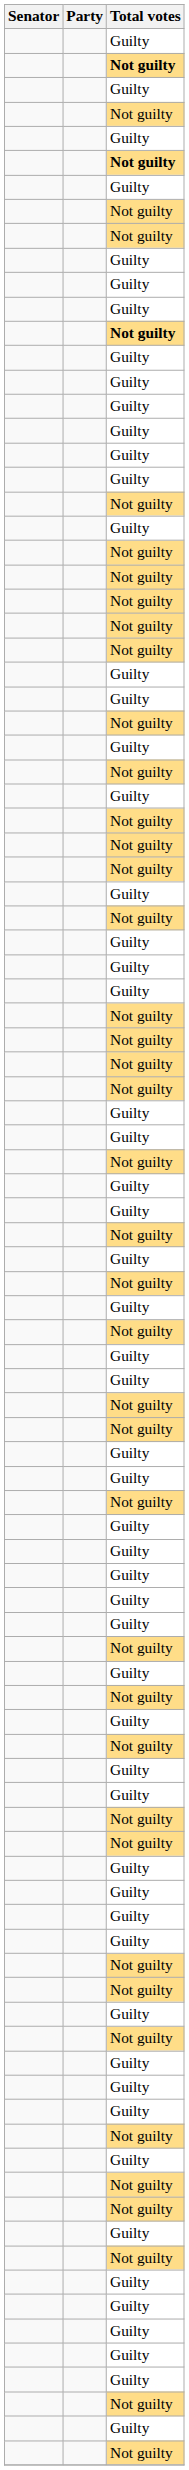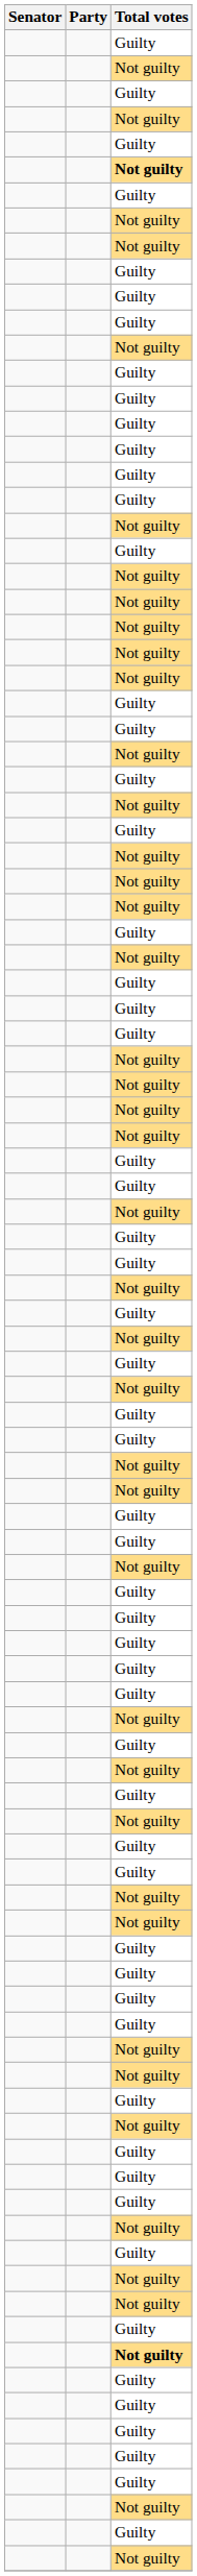row 3 | Total votes: bold -> normal
row 14 | Total votes: bold -> normal
row 93 | Total votes: normal -> bold
